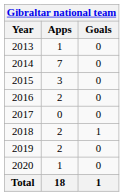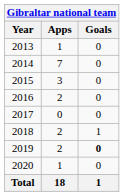2019 | Goals: normal -> bold
